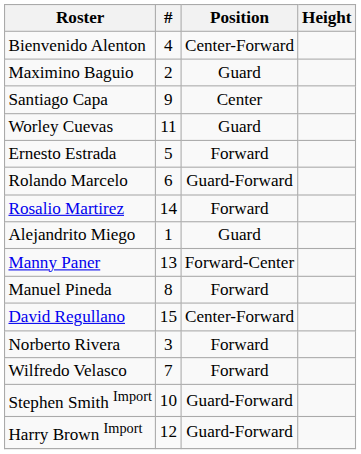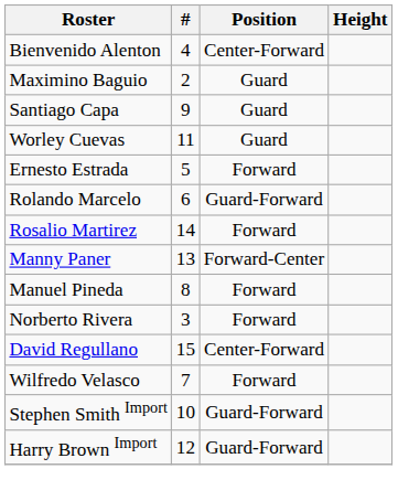Santiago Capa | Position: Center -> Guard
- row: Alejandrito Miego | 1 | Guard
rows swapped: David Regullano <-> Norberto Rivera
